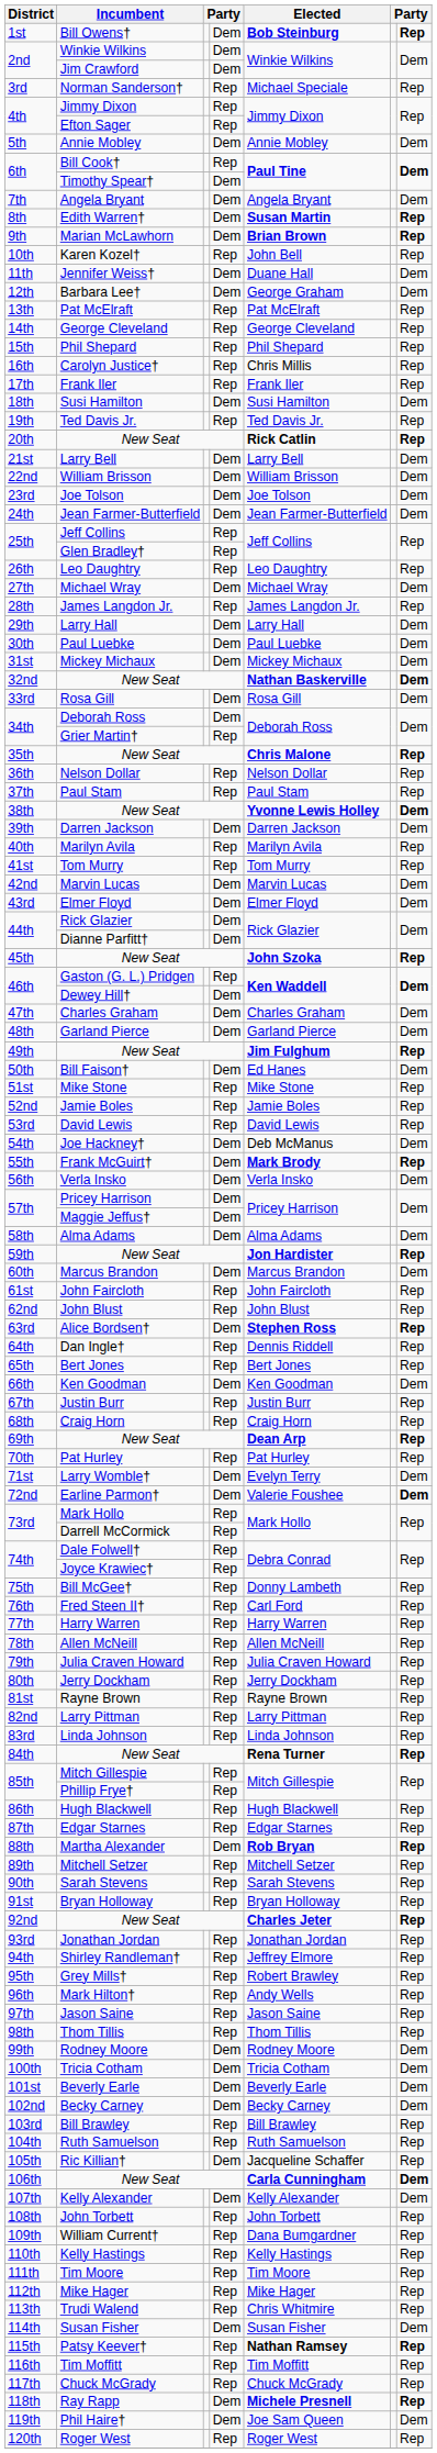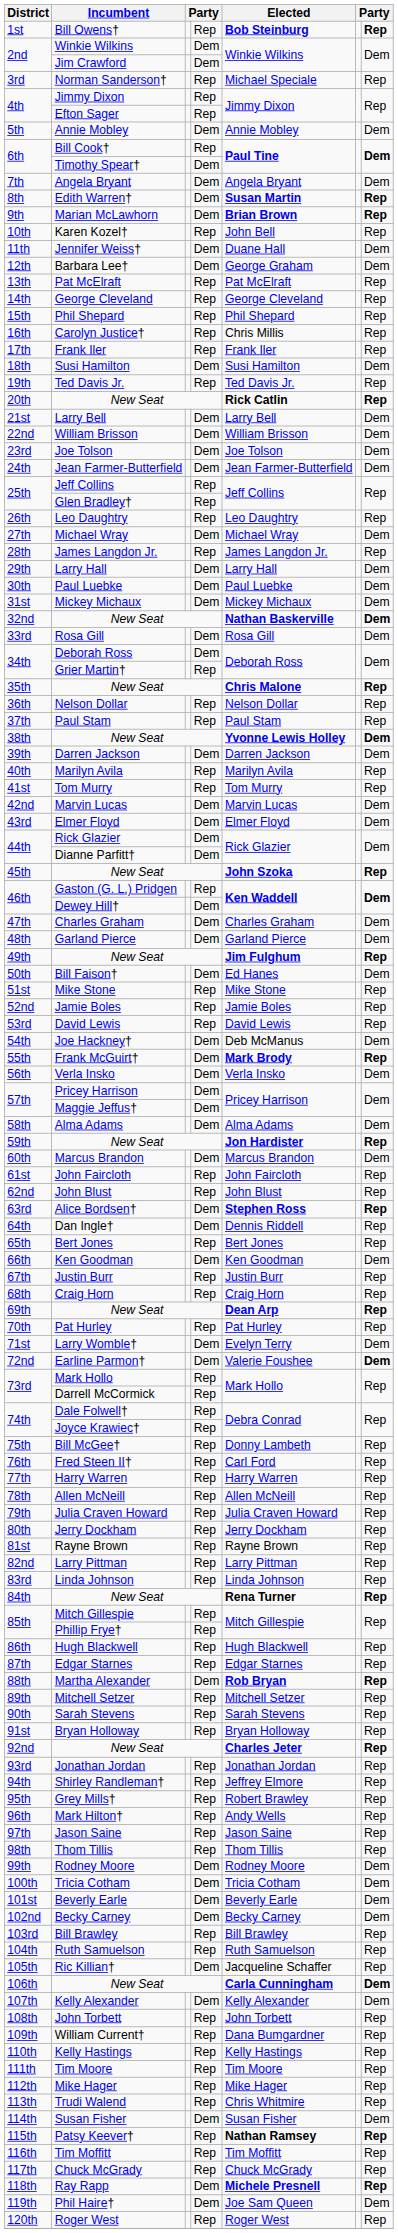Bill Owens† | column 4: Dem -> Rep
Dan Ingle† | column 4: Rep -> Dem
